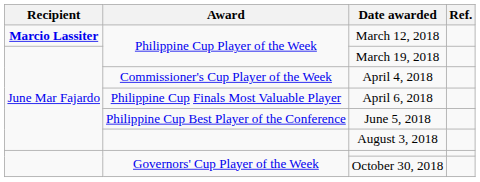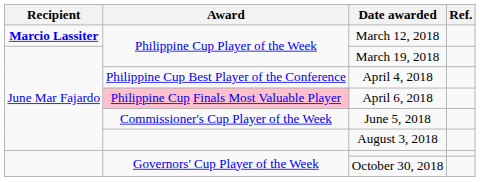April 4, 2018 | Award: Commissioner's Cup Player of the Week -> Philippine Cup Best Player of the Conference
April 6, 2018 | Award: no background -> pink background
June 5, 2018 | Award: Philippine Cup Best Player of the Conference -> Commissioner's Cup Player of the Week
